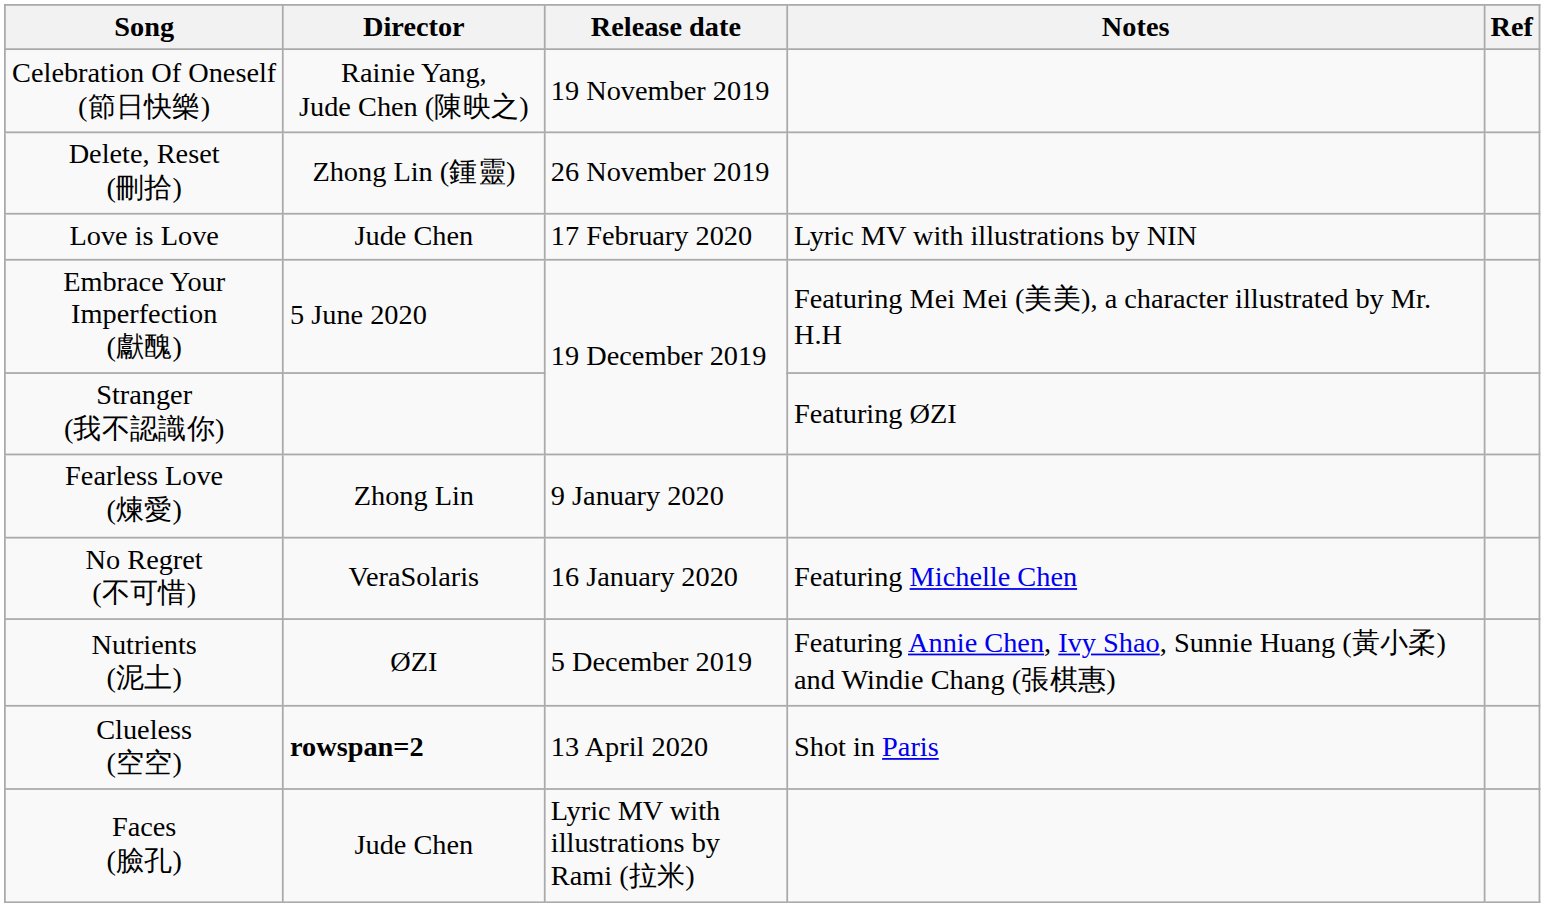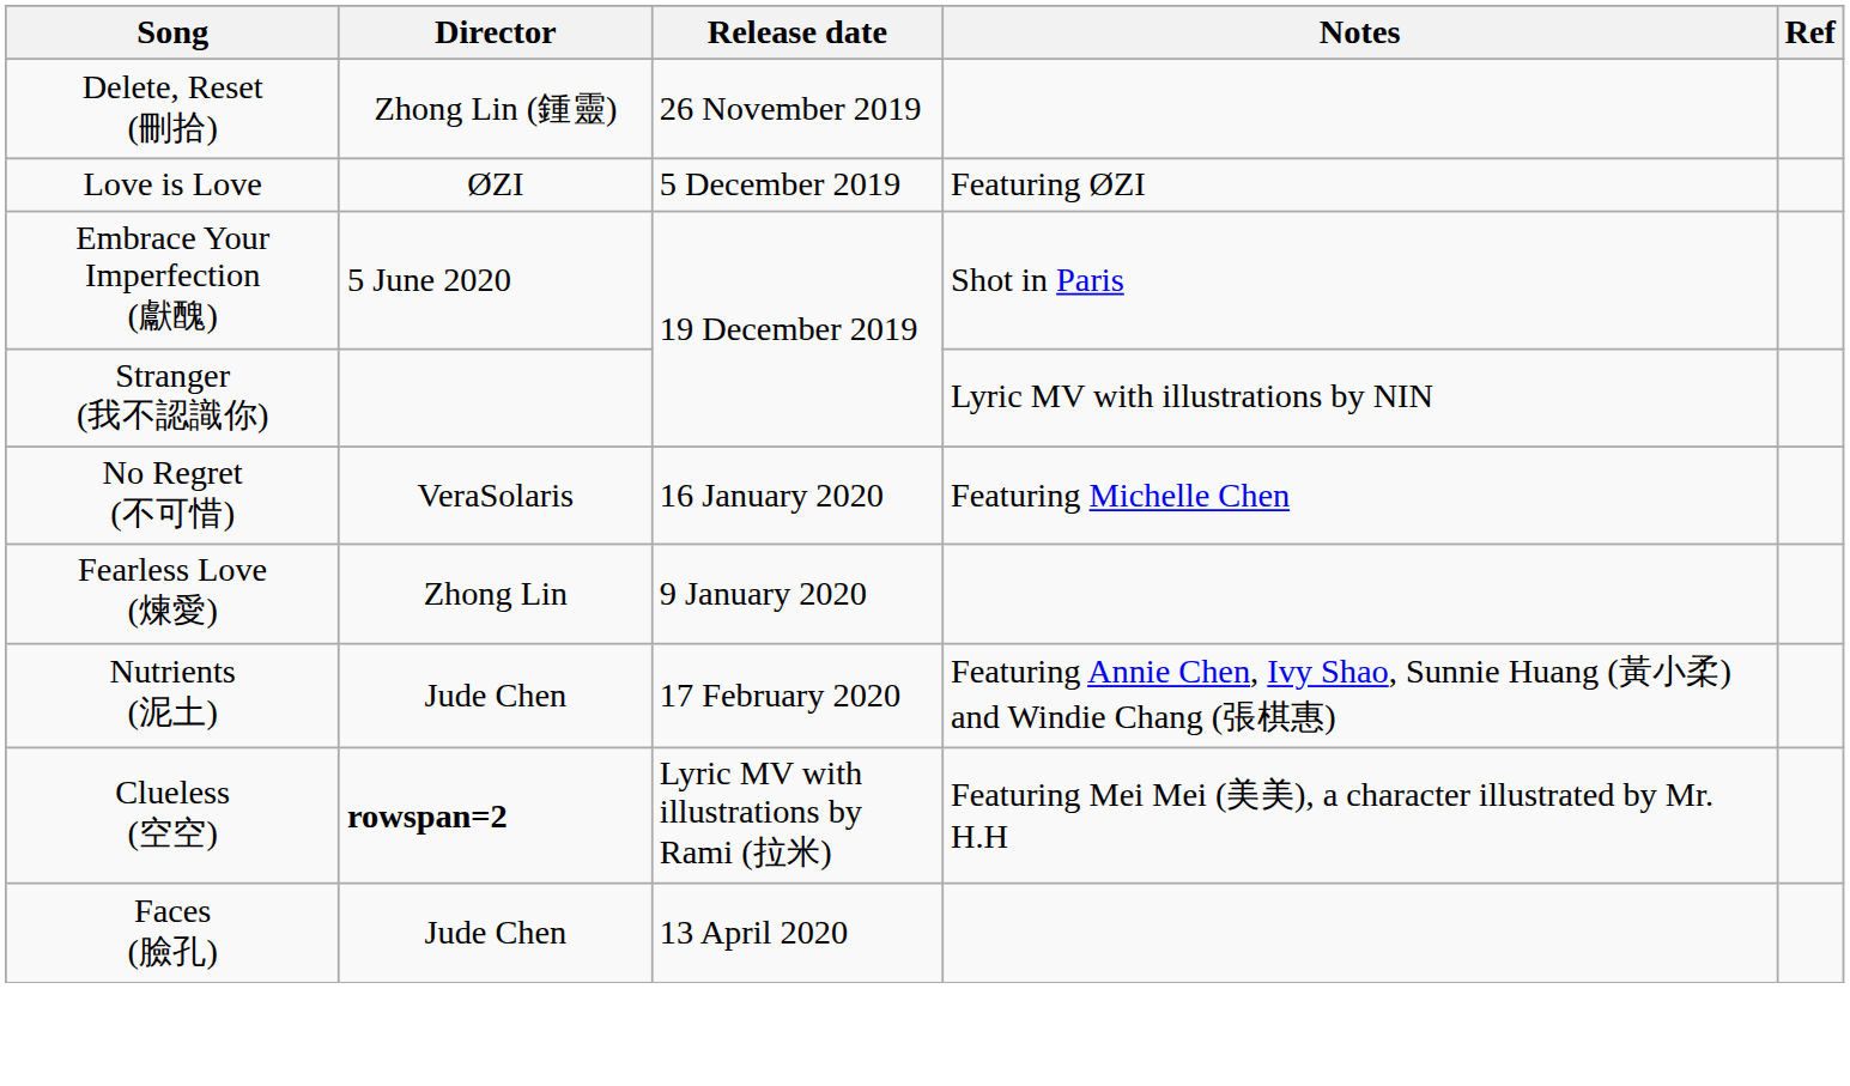- row: Celebration Of Oneself (節日快樂) | Rainie Yang, Jude Chen (陳映之) | 19 November 2019
Love is Love | Director: Jude Chen -> ØZI
Love is Love | Release date: 17 February 2020 -> 5 December 2019
Love is Love | Notes: Lyric MV with illustrations by NIN -> Featuring ØZI
Embrace Your Imperfection (獻醜) | Notes: Featuring Mei Mei (美美), a character illustrated by Mr. H.H -> Shot in Paris
Stranger (我不認識你) | Notes: Featuring ØZI -> Lyric MV with illustrations by NIN
rows swapped: Fearless Love (煉愛) <-> No Regret (不可惜)
Nutrients (泥土) | Director: ØZI -> Jude Chen
Nutrients (泥土) | Release date: 5 December 2019 -> 17 February 2020
Clueless (空空) | Release date: 13 April 2020 -> Lyric MV with illustrations by Rami (拉米)
Clueless (空空) | Notes: Shot in Paris -> Featuring Mei Mei (美美), a character illustrated by Mr. H.H
Faces (臉孔) | Release date: Lyric MV with illustrations by Rami (拉米) -> 13 April 2020
